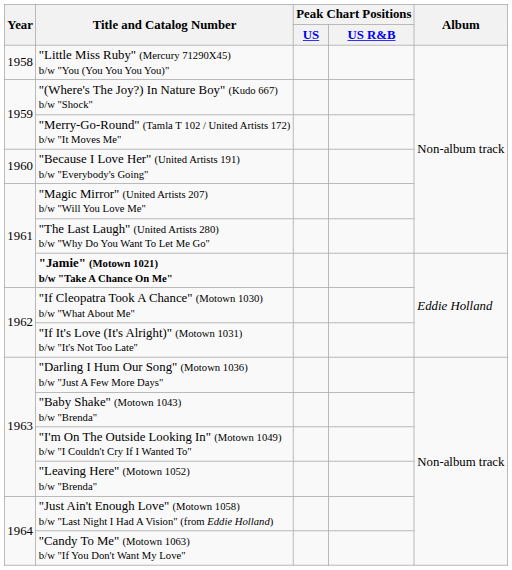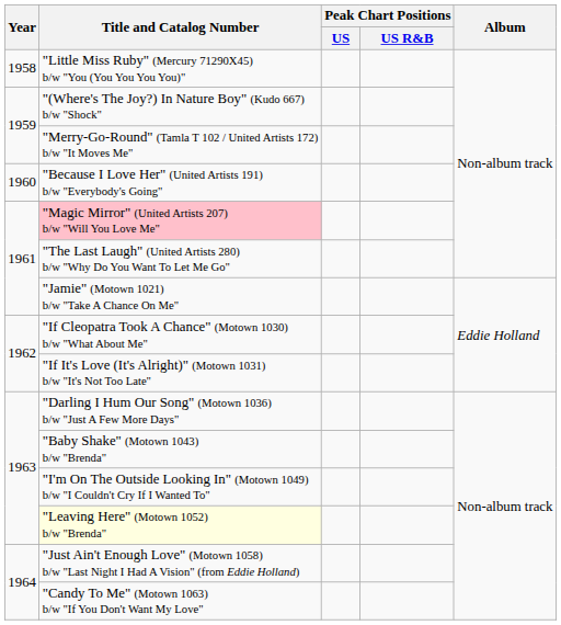"Magic Mirror" (United Artists 207) b/w "Will You Love Me" | Title and Catalog Number: no background -> pink background
"Jamie" (Motown 1021) b/w "Take A Chance On Me" | Title and Catalog Number: bold -> normal
"Leaving Here" (Motown 1052) b/w "Brenda" | Title and Catalog Number: no background -> lightyellow background
